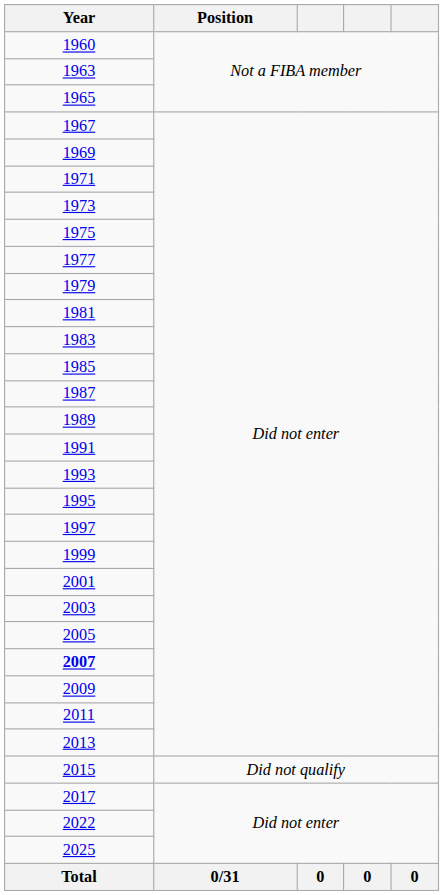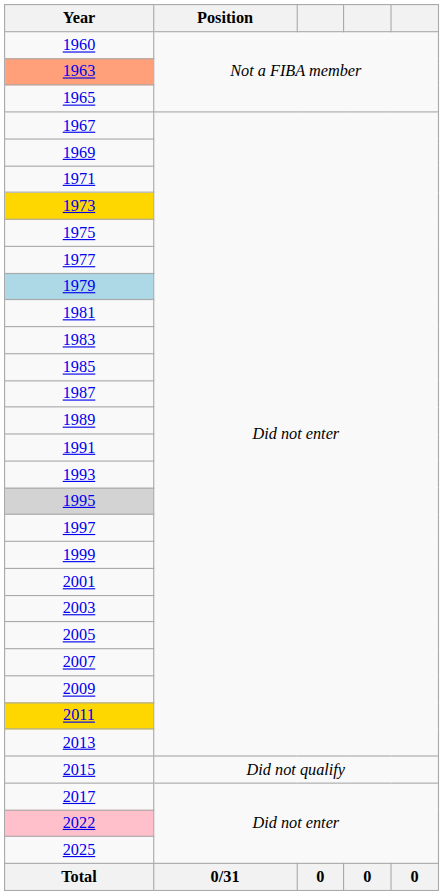1963 | Year: no background -> lightsalmon background
1973 | Year: no background -> gold background
1979 | Year: no background -> lightblue background
1995 | Year: no background -> lightgrey background
2007 | Year: bold -> normal
2011 | Year: no background -> gold background
2022 | Year: no background -> pink background
